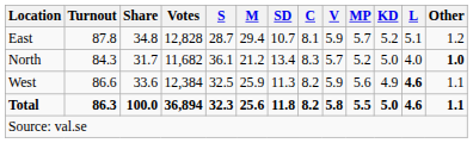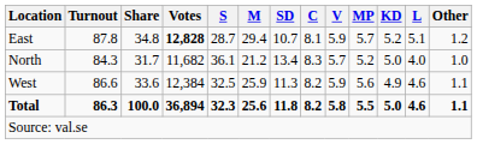East | Votes: normal -> bold
North | Other: bold -> normal
West | L: bold -> normal
